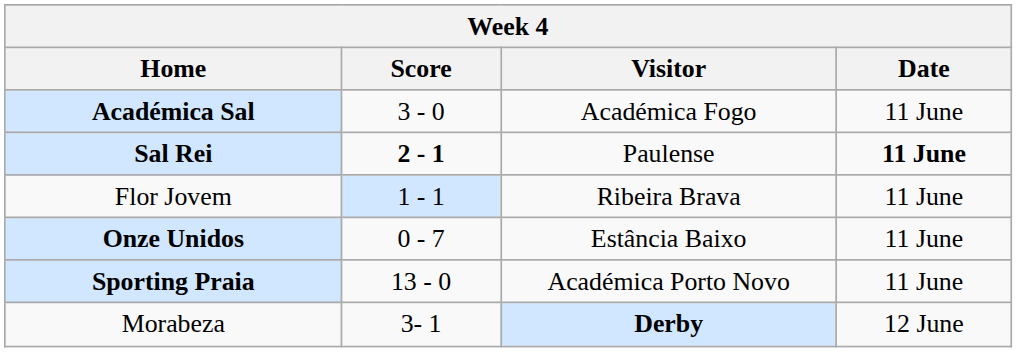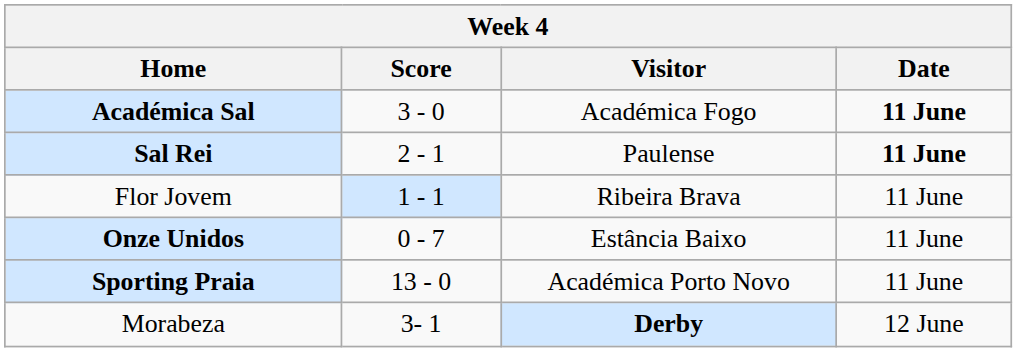Académica Sal | Date: normal -> bold
Sal Rei | Score: bold -> normal
